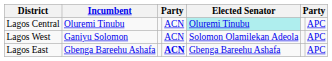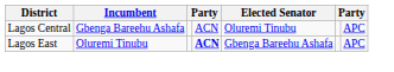Lagos Central | Incumbent: Oluremi Tinubu -> Gbenga Bareehu Ashafa
Lagos Central | Elected Senator: paleturquoise background -> no background
- row: Lagos West | Ganiyu Solomon | ACN | Solomon Olamilekan Adeola | APC
Lagos East | Incumbent: Gbenga Bareehu Ashafa -> Oluremi Tinubu
